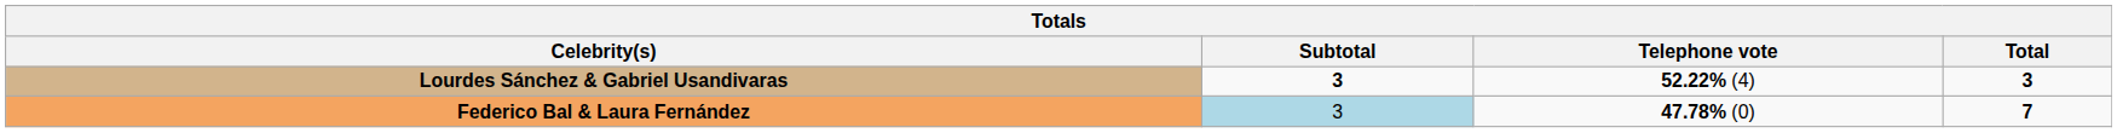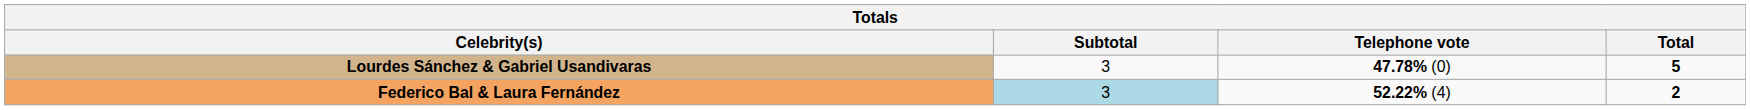Lourdes Sánchez & Gabriel Usandivaras | Subtotal: bold -> normal
Lourdes Sánchez & Gabriel Usandivaras | Telephone vote: 52.22% (4) -> 47.78% (0)
Lourdes Sánchez & Gabriel Usandivaras | Total: 3 -> 5
Federico Bal & Laura Fernández | Telephone vote: 47.78% (0) -> 52.22% (4)
Federico Bal & Laura Fernández | Total: 7 -> 2
